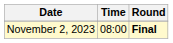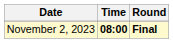November 2, 2023 | Time: normal -> bold
